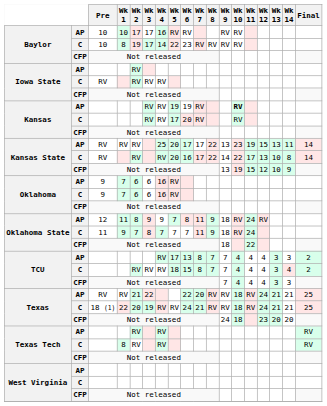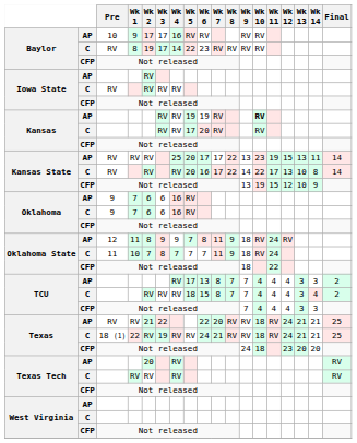Baylor / AP | Wk 1: 10 -> 9
Baylor / C | Pre: 10 -> RV
Oklahoma State / C | Wk 1: 9 -> 10
Texas / C | Wk 2: 20 -> RV
Texas Tech / AP | Wk 2: RV -> 20
Texas Tech / C | Wk 1: 8 -> RV
